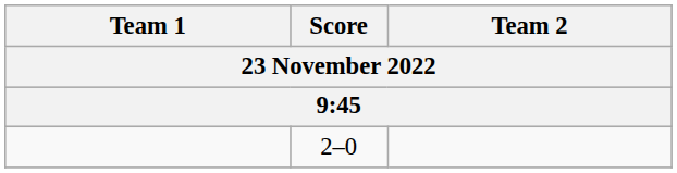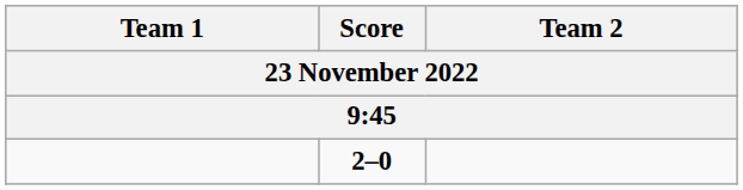row 4 | Score: normal -> bold
